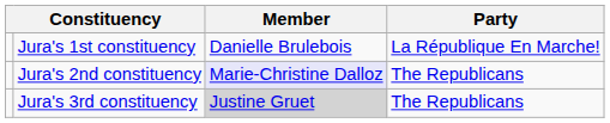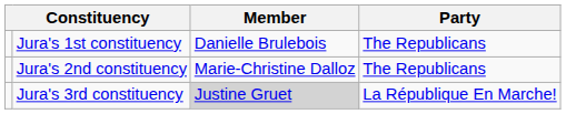Jura's 1st constituency | Party: La République En Marche! -> The Republicans
Jura's 2nd constituency | Member: lavender background -> no background
Jura's 3rd constituency | Party: The Republicans -> La République En Marche!
